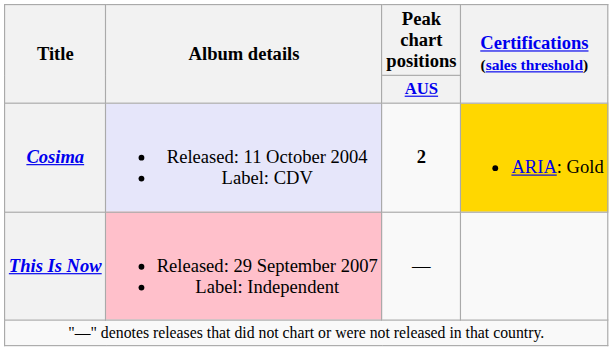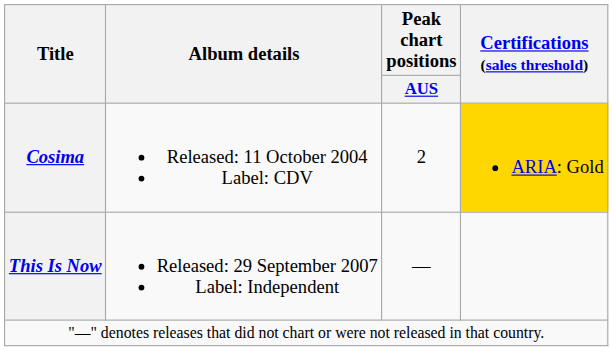Cosima | Album details: lavender background -> no background
Cosima | Peak chart positions / AUS: bold -> normal
This Is Now | Album details: pink background -> no background
